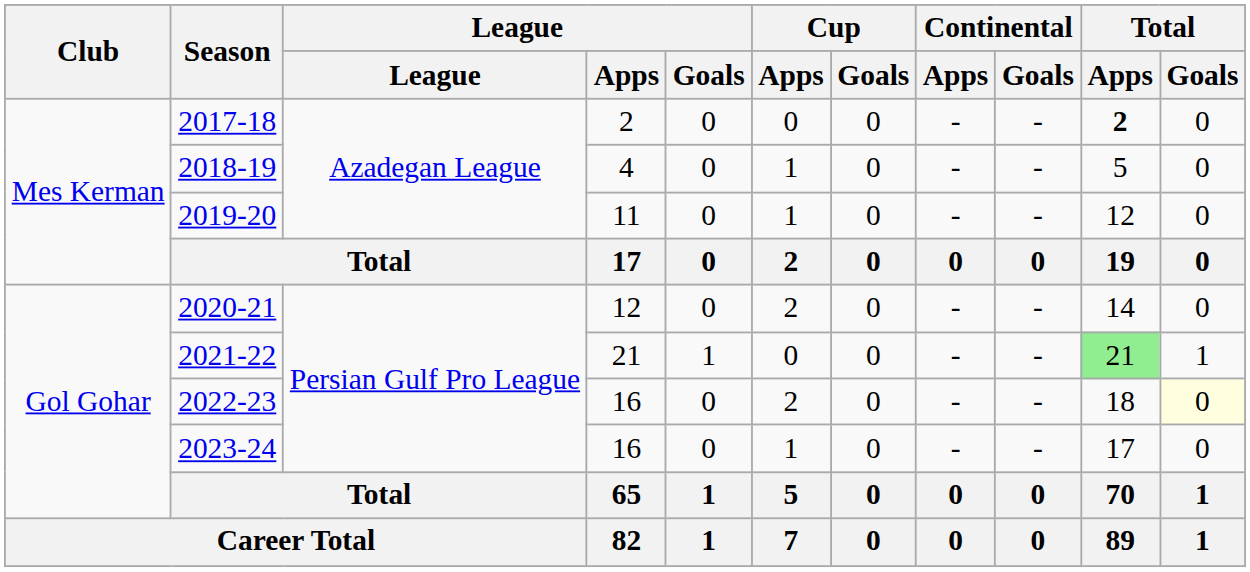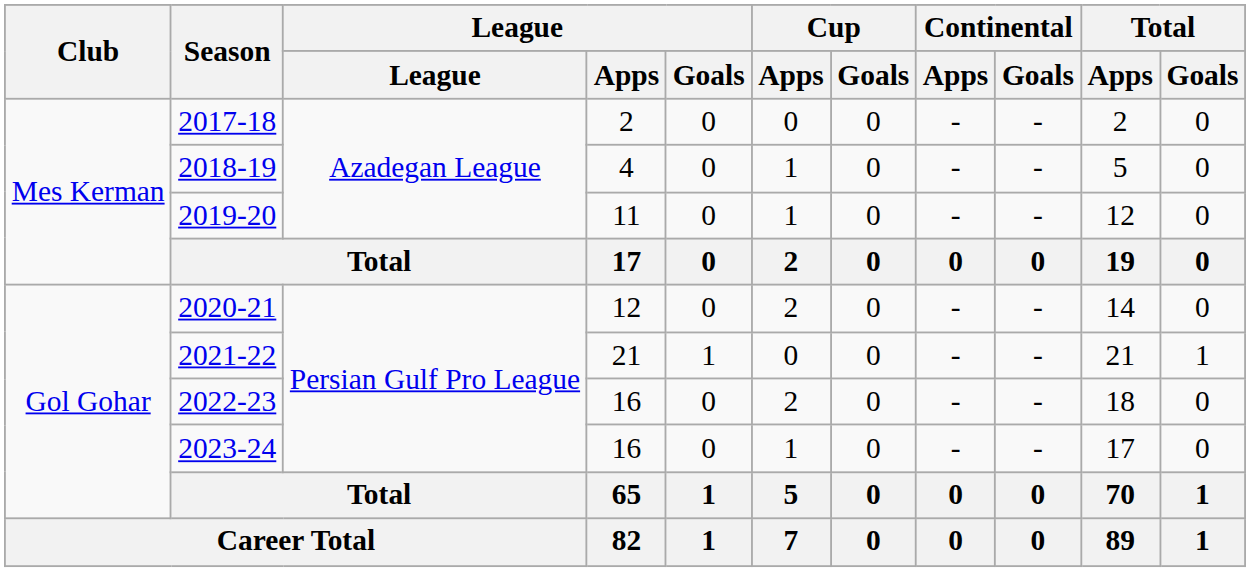2017-18 | Total / Apps: bold -> normal
2021-22 | Total / Apps: lightgreen background -> no background
2022-23 | Total / Goals: lightyellow background -> no background
